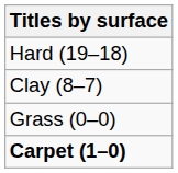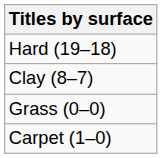row 5 | column 1: bold -> normal
